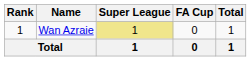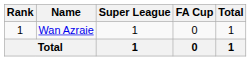Wan Azraie | Super League: khaki background -> no background
